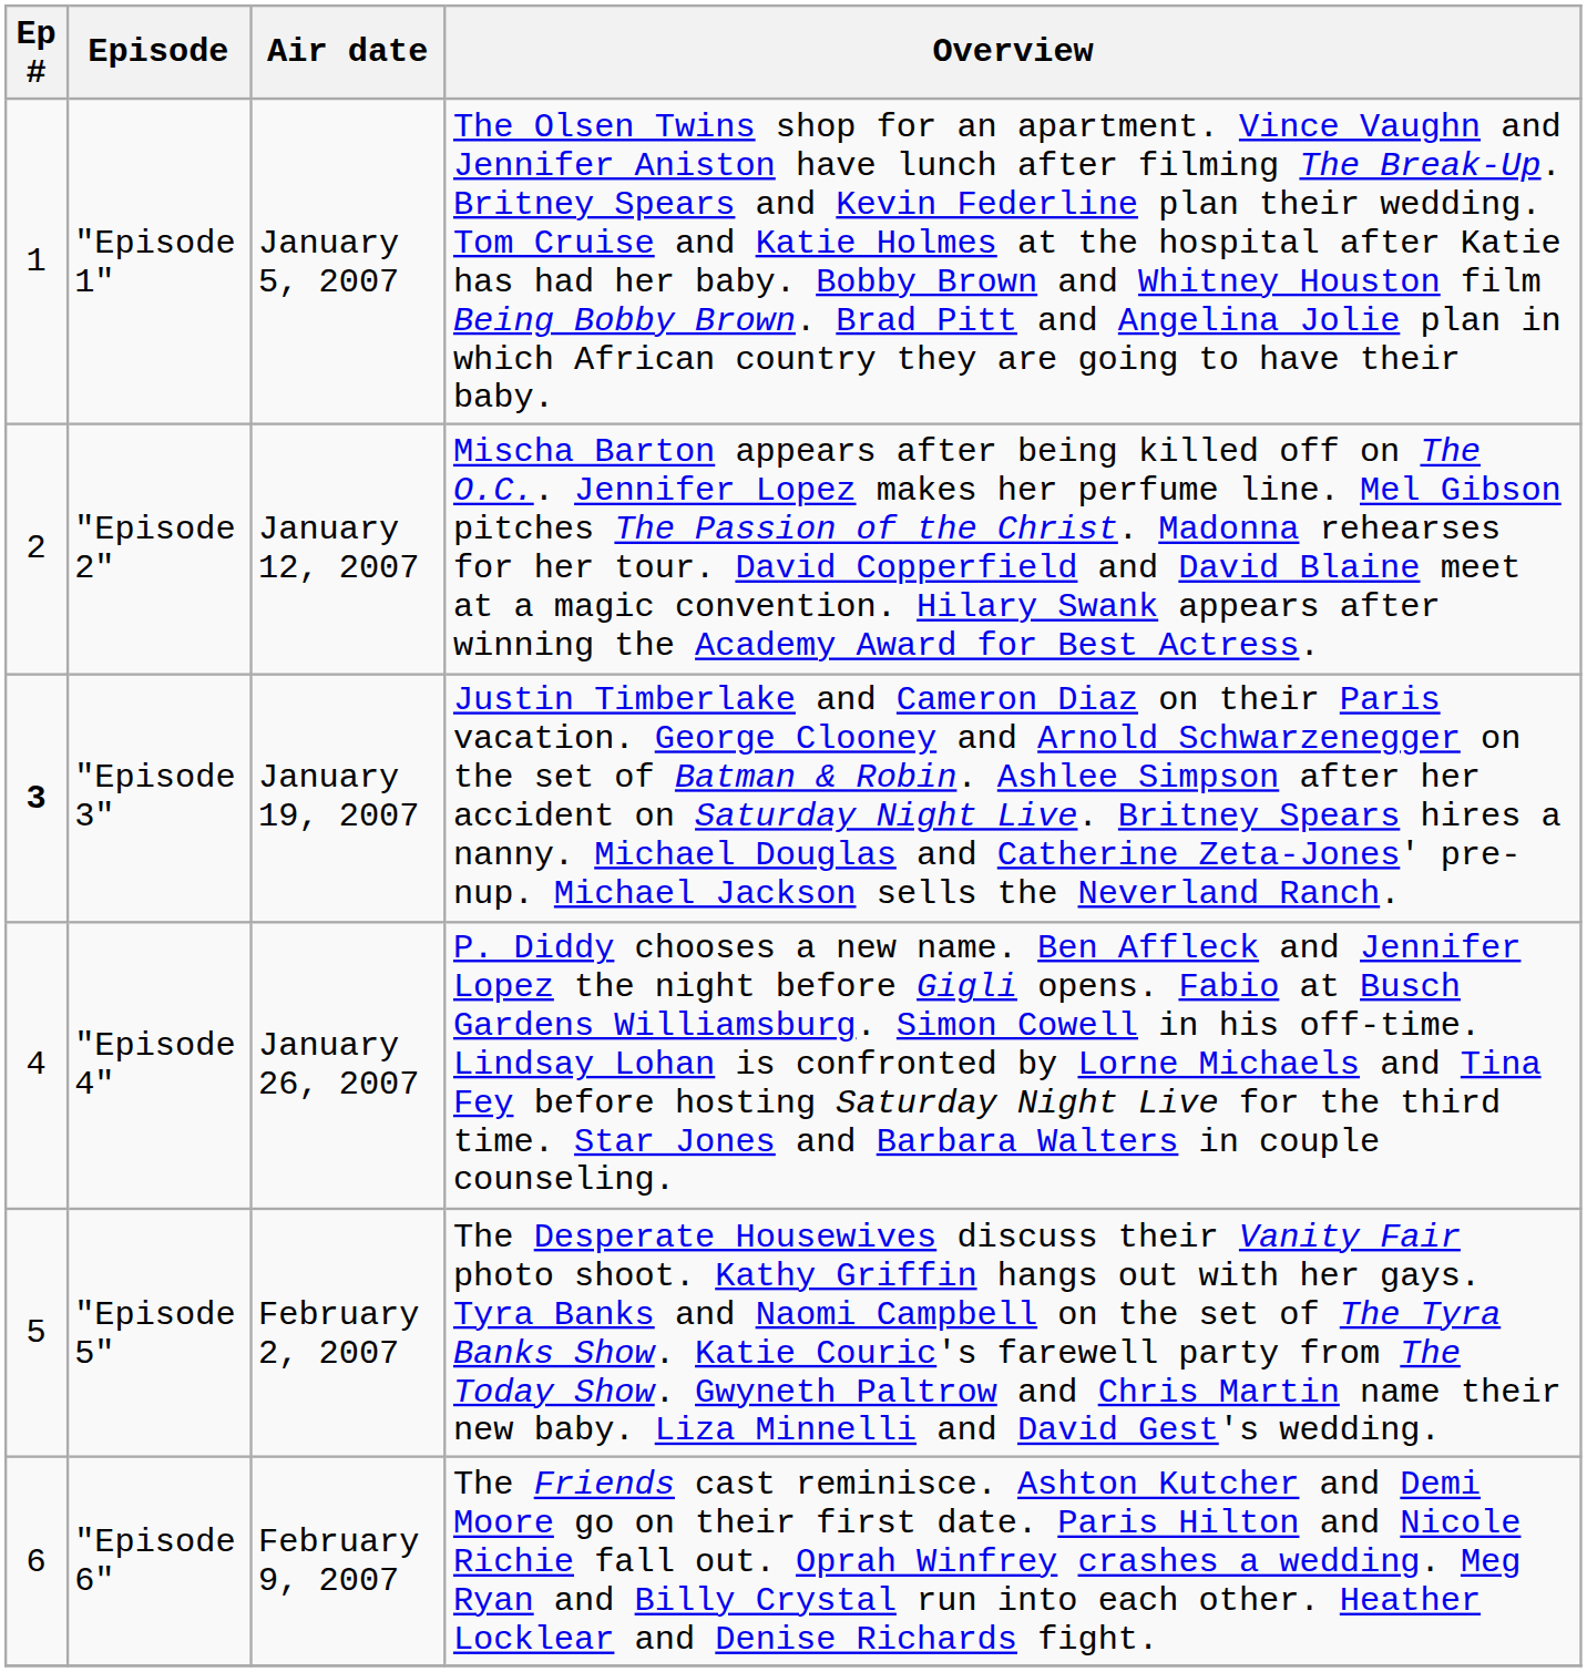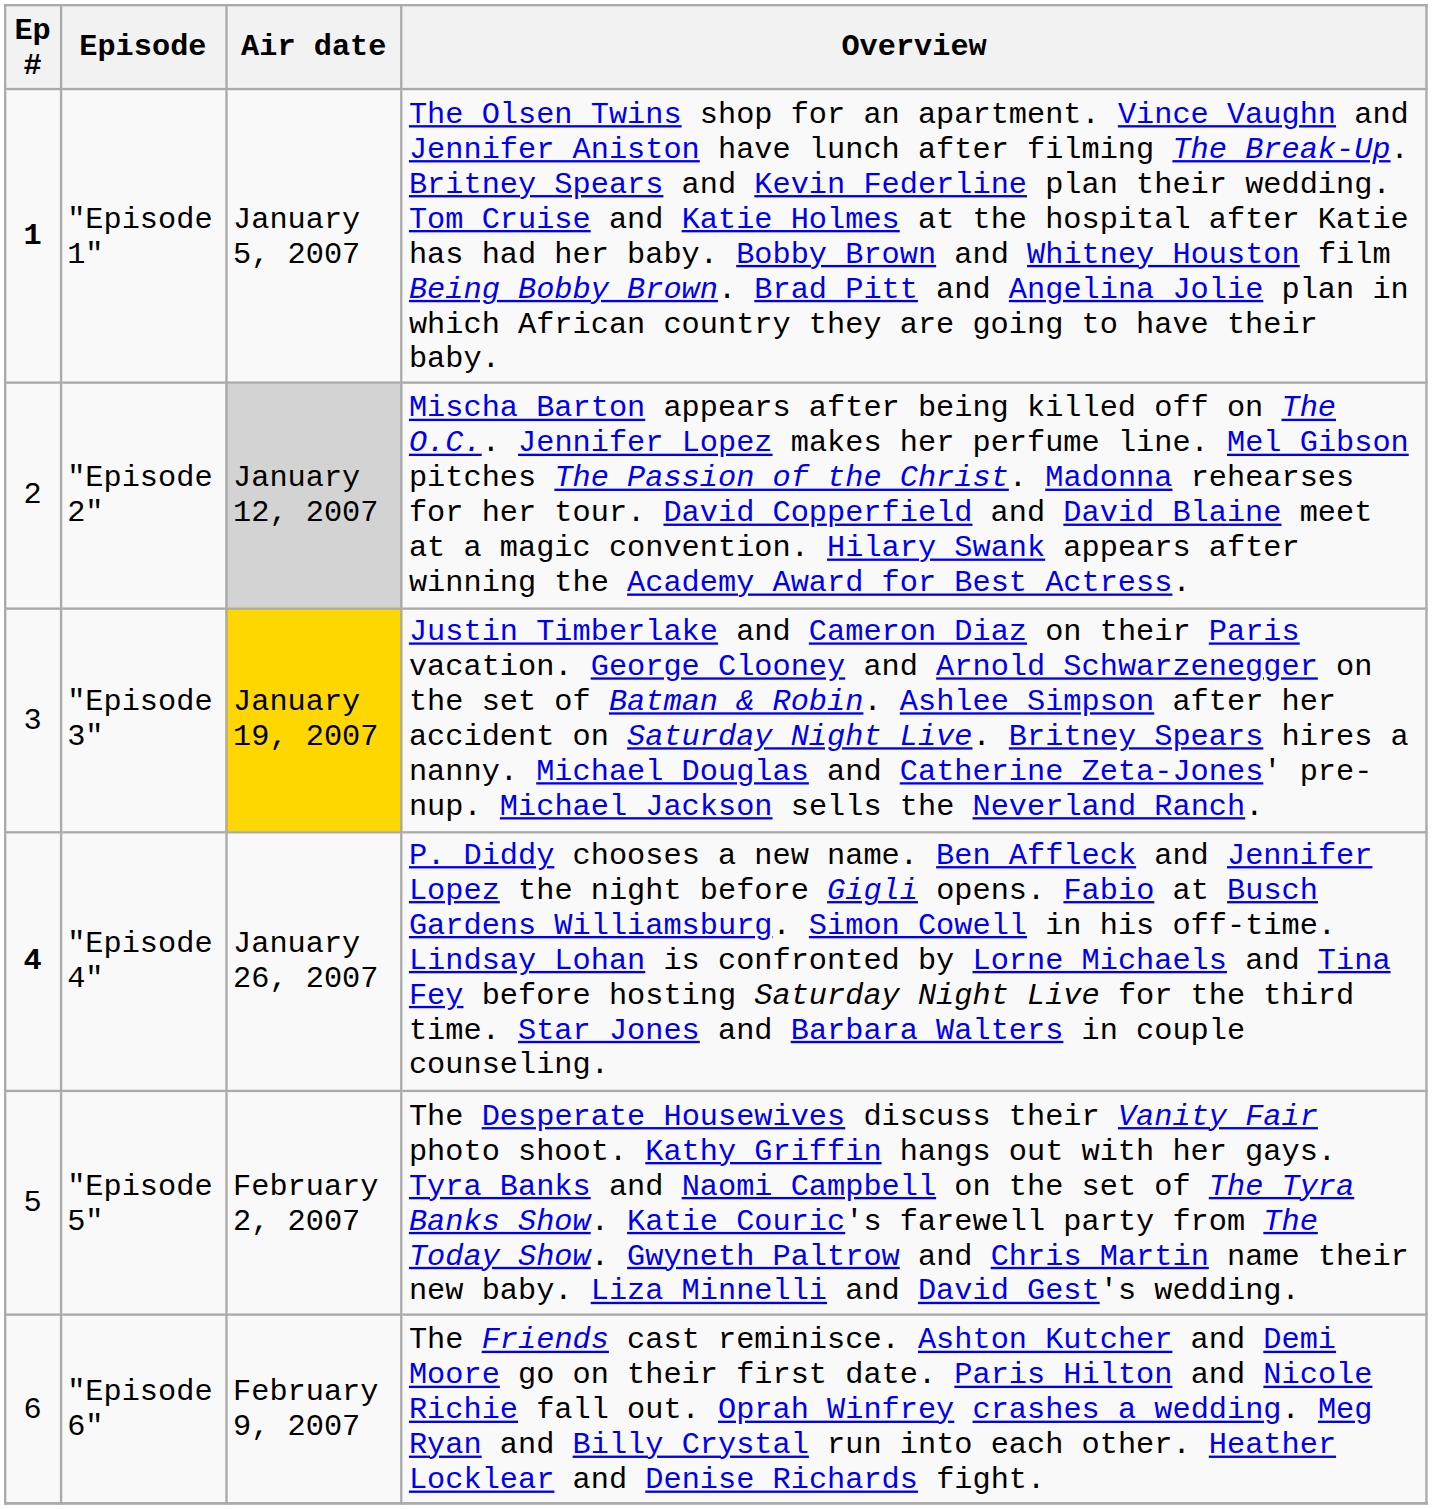"Episode 1" | Ep #: normal -> bold
"Episode 2" | Air date: no background -> lightgrey background
"Episode 3" | Ep #: bold -> normal
"Episode 3" | Air date: no background -> gold background
"Episode 4" | Ep #: normal -> bold
